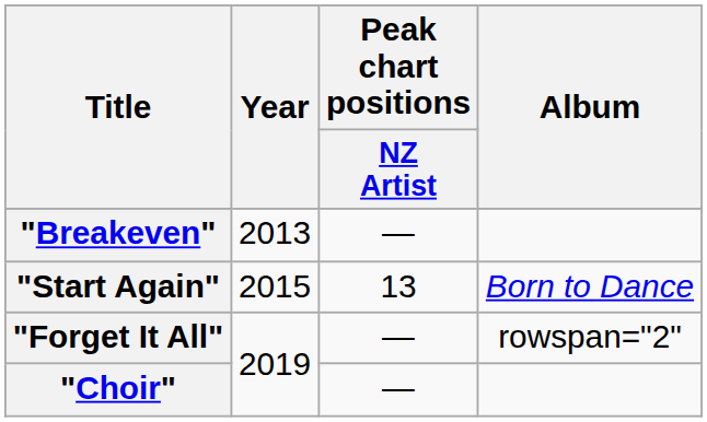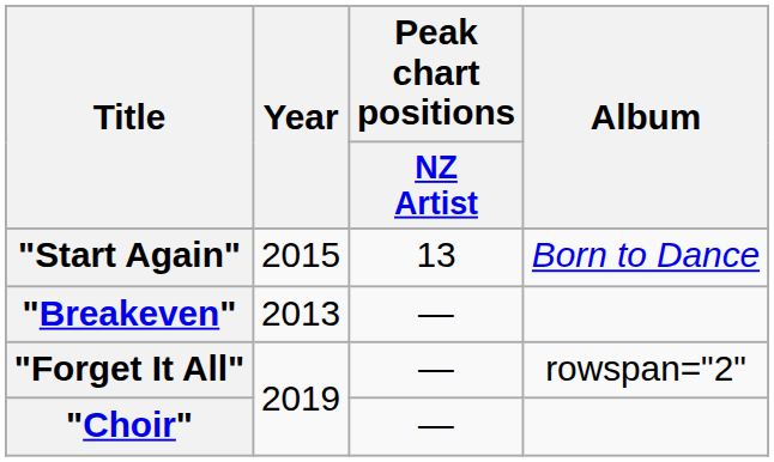rows swapped: "Breakeven" <-> "Start Again"
